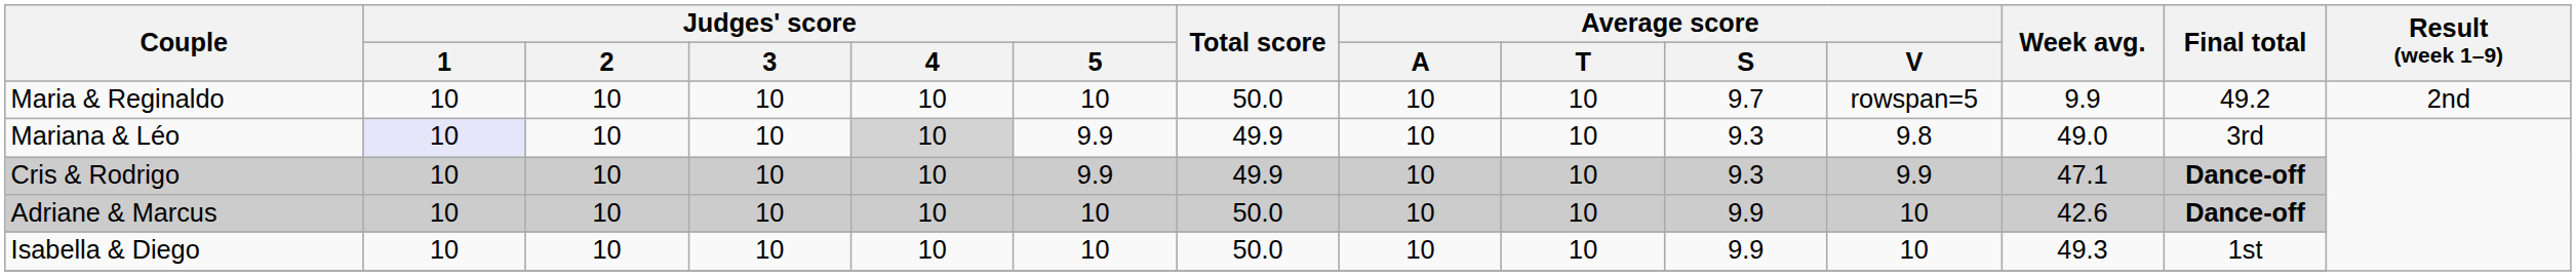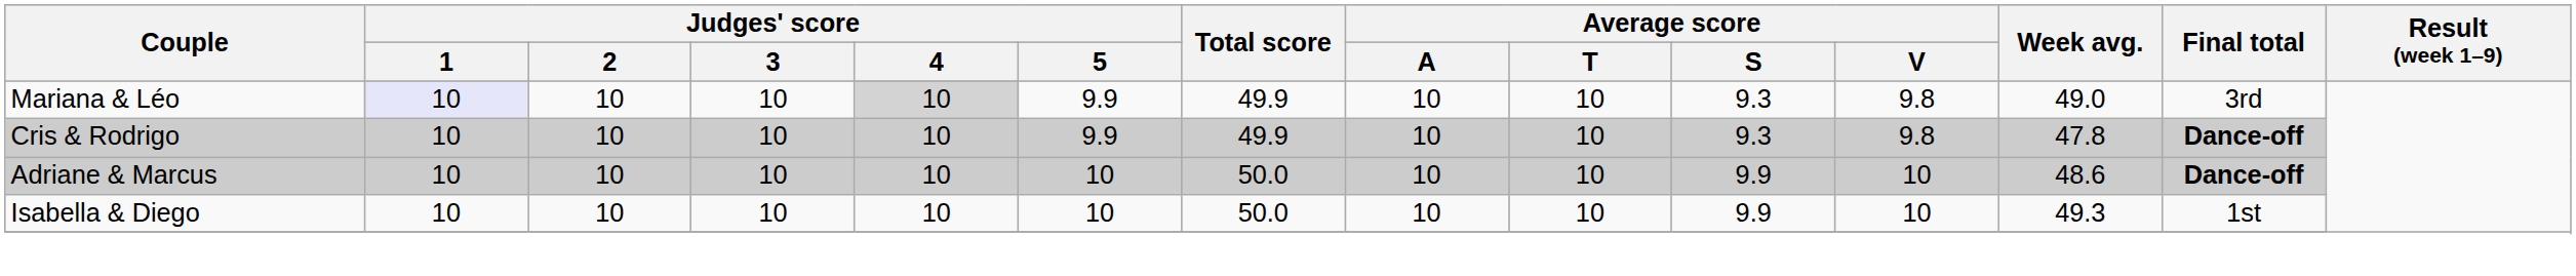- row: Maria & Reginaldo | 10 | 10 | 10 | 10 | 10 | 50.0 | 10 | 10 | 9.7 | rowspan=5 | 9.9 | 49.2 | 2nd
Cris & Rodrigo | Average score / V: 9.9 -> 9.8
Cris & Rodrigo | Week avg.: 47.1 -> 47.8
Adriane & Marcus | Week avg.: 42.6 -> 48.6
